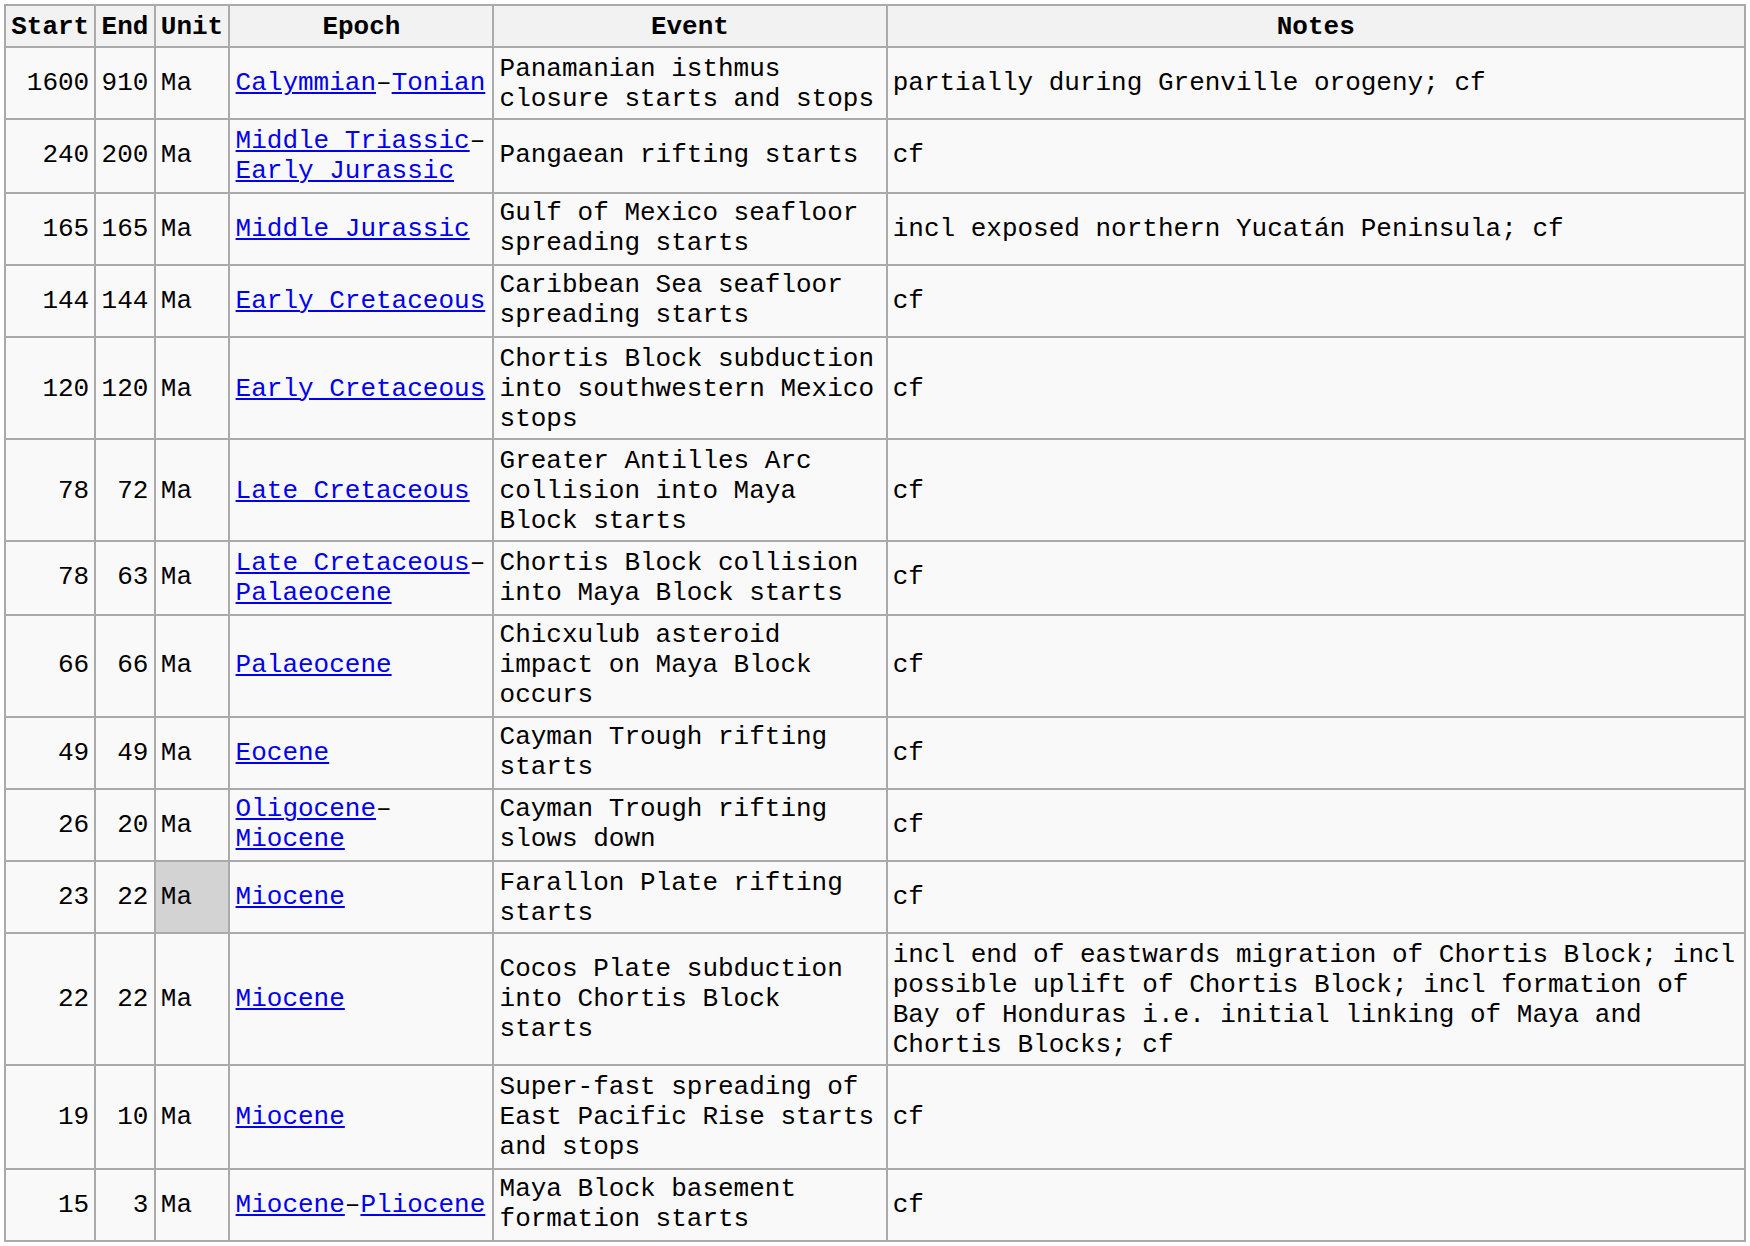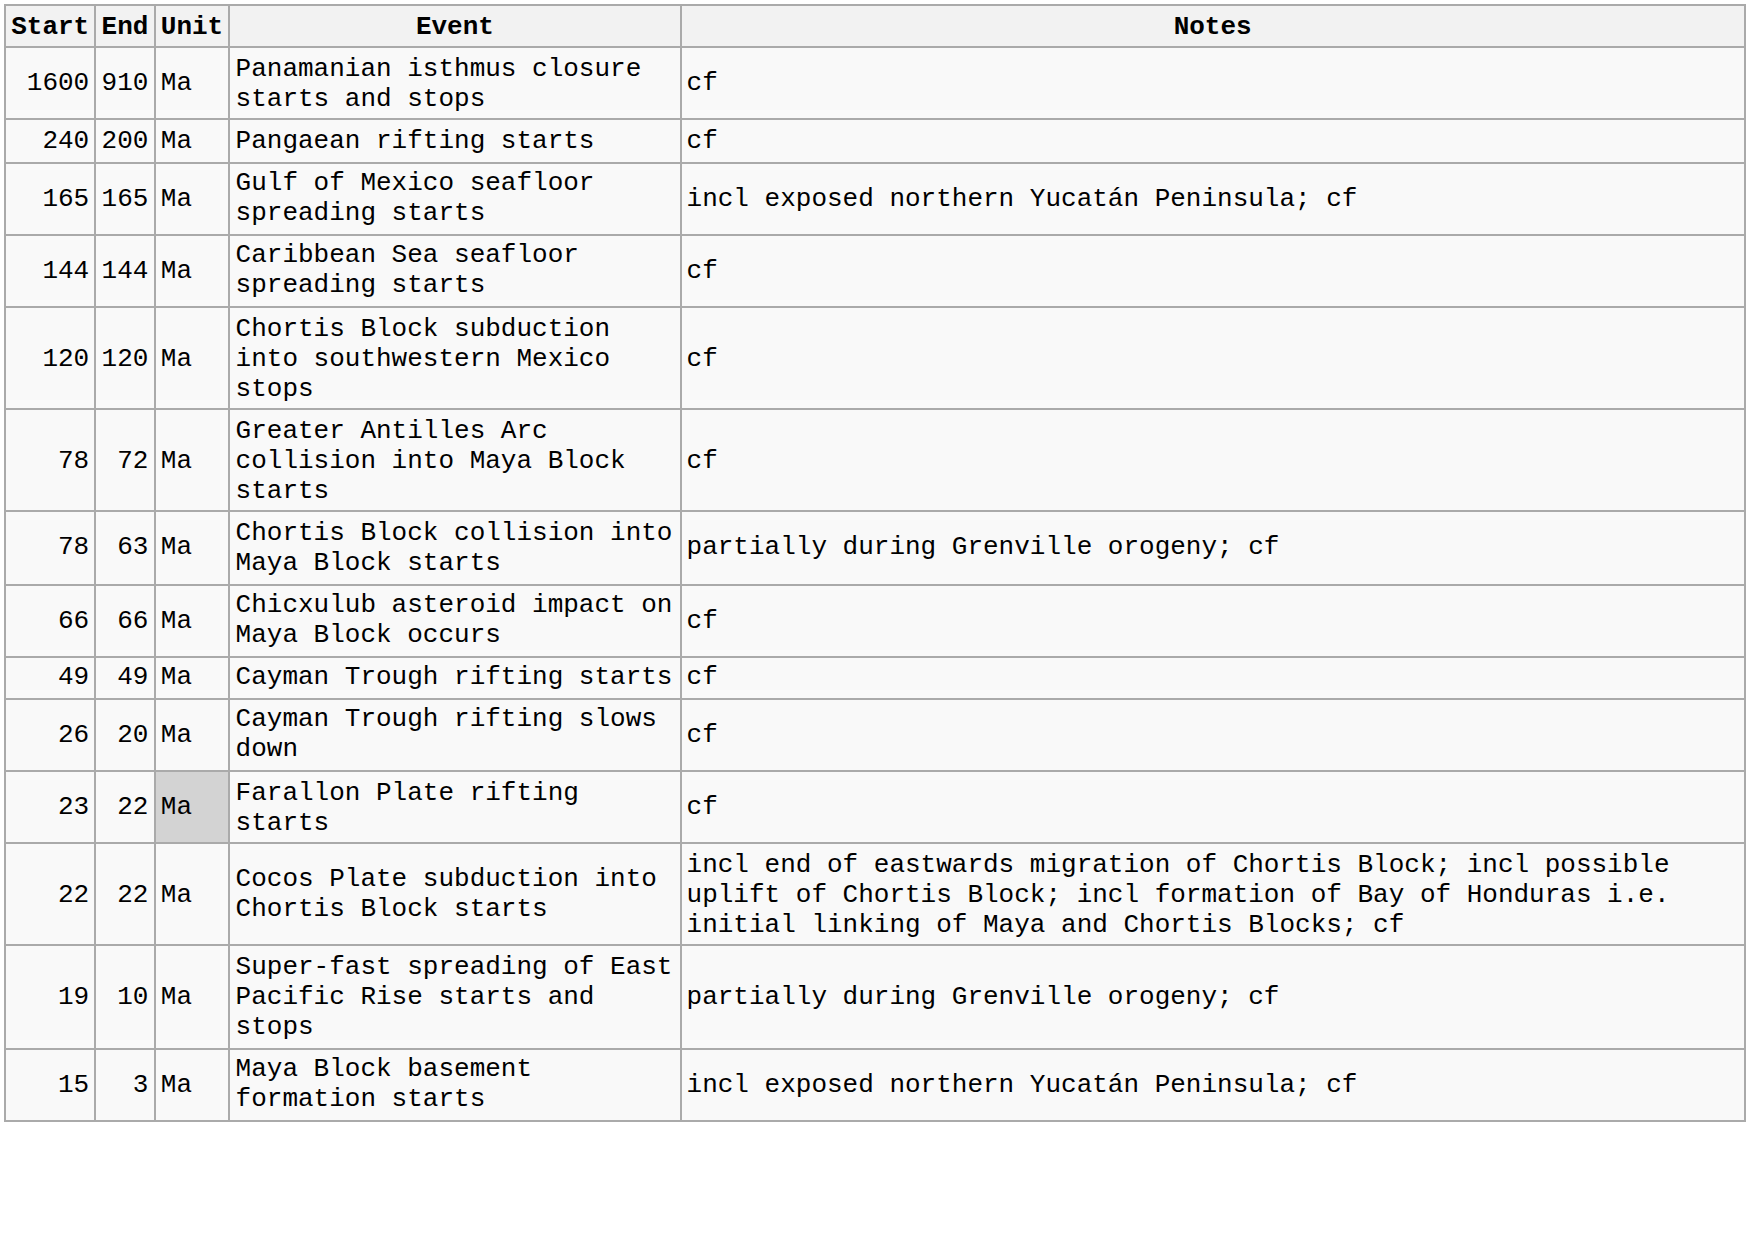- column: Epoch | Calymmian–Tonian | Middle Triassic–Early Jurassic | Middle Jurassic | Early Cretaceous | Early Cretaceous | Late Cretaceous | Late Cretaceous–Palaeocene | Palaeocene | Eocene | Oligocene–Miocene | Miocene | Miocene | Miocene | Miocene–Pliocene
1600 | Notes: partially during Grenville orogeny; cf -> cf
78 / 63 | Notes: cf -> partially during Grenville orogeny; cf
19 | Notes: cf -> partially during Grenville orogeny; cf
15 | Notes: cf -> incl exposed northern Yucatán Peninsula; cf
